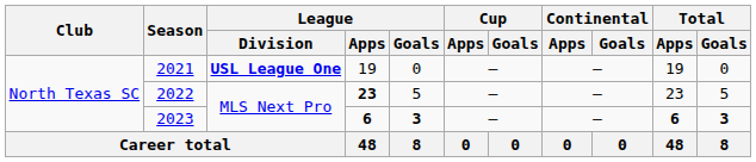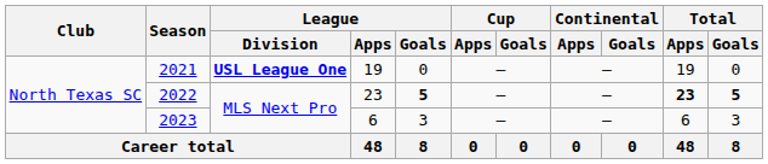2022 | League / Apps: bold -> normal
2022 | League / Goals: normal -> bold
2022 | Total / Apps: normal -> bold
2022 | Total / Goals: normal -> bold
2023 | League / Apps: bold -> normal
2023 | League / Goals: bold -> normal
2023 | Total / Apps: bold -> normal
2023 | Total / Goals: bold -> normal
